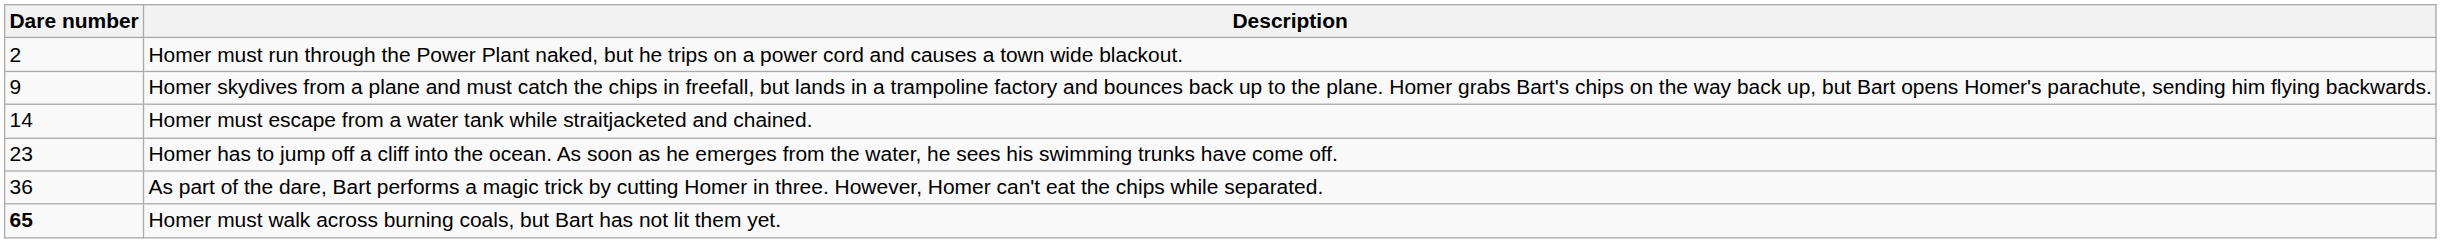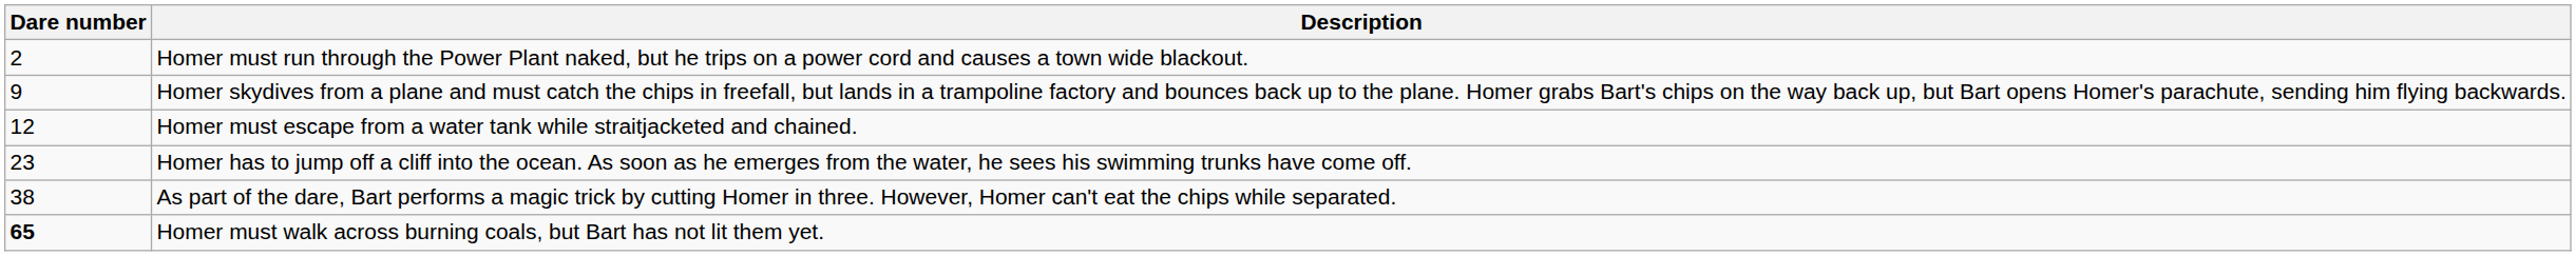row 4 | Dare number: 14 -> 12
row 6 | Dare number: 36 -> 38
